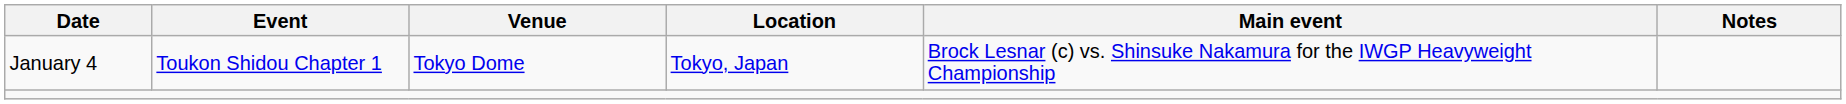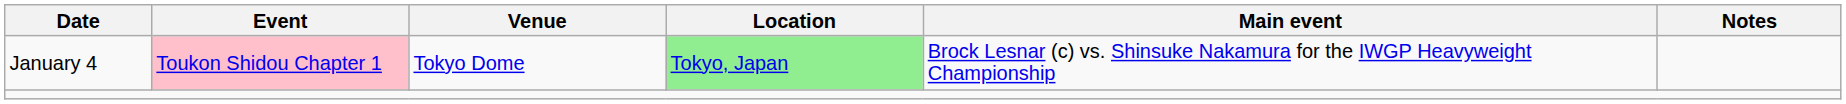January 4 | Event: no background -> pink background
January 4 | Location: no background -> lightgreen background
